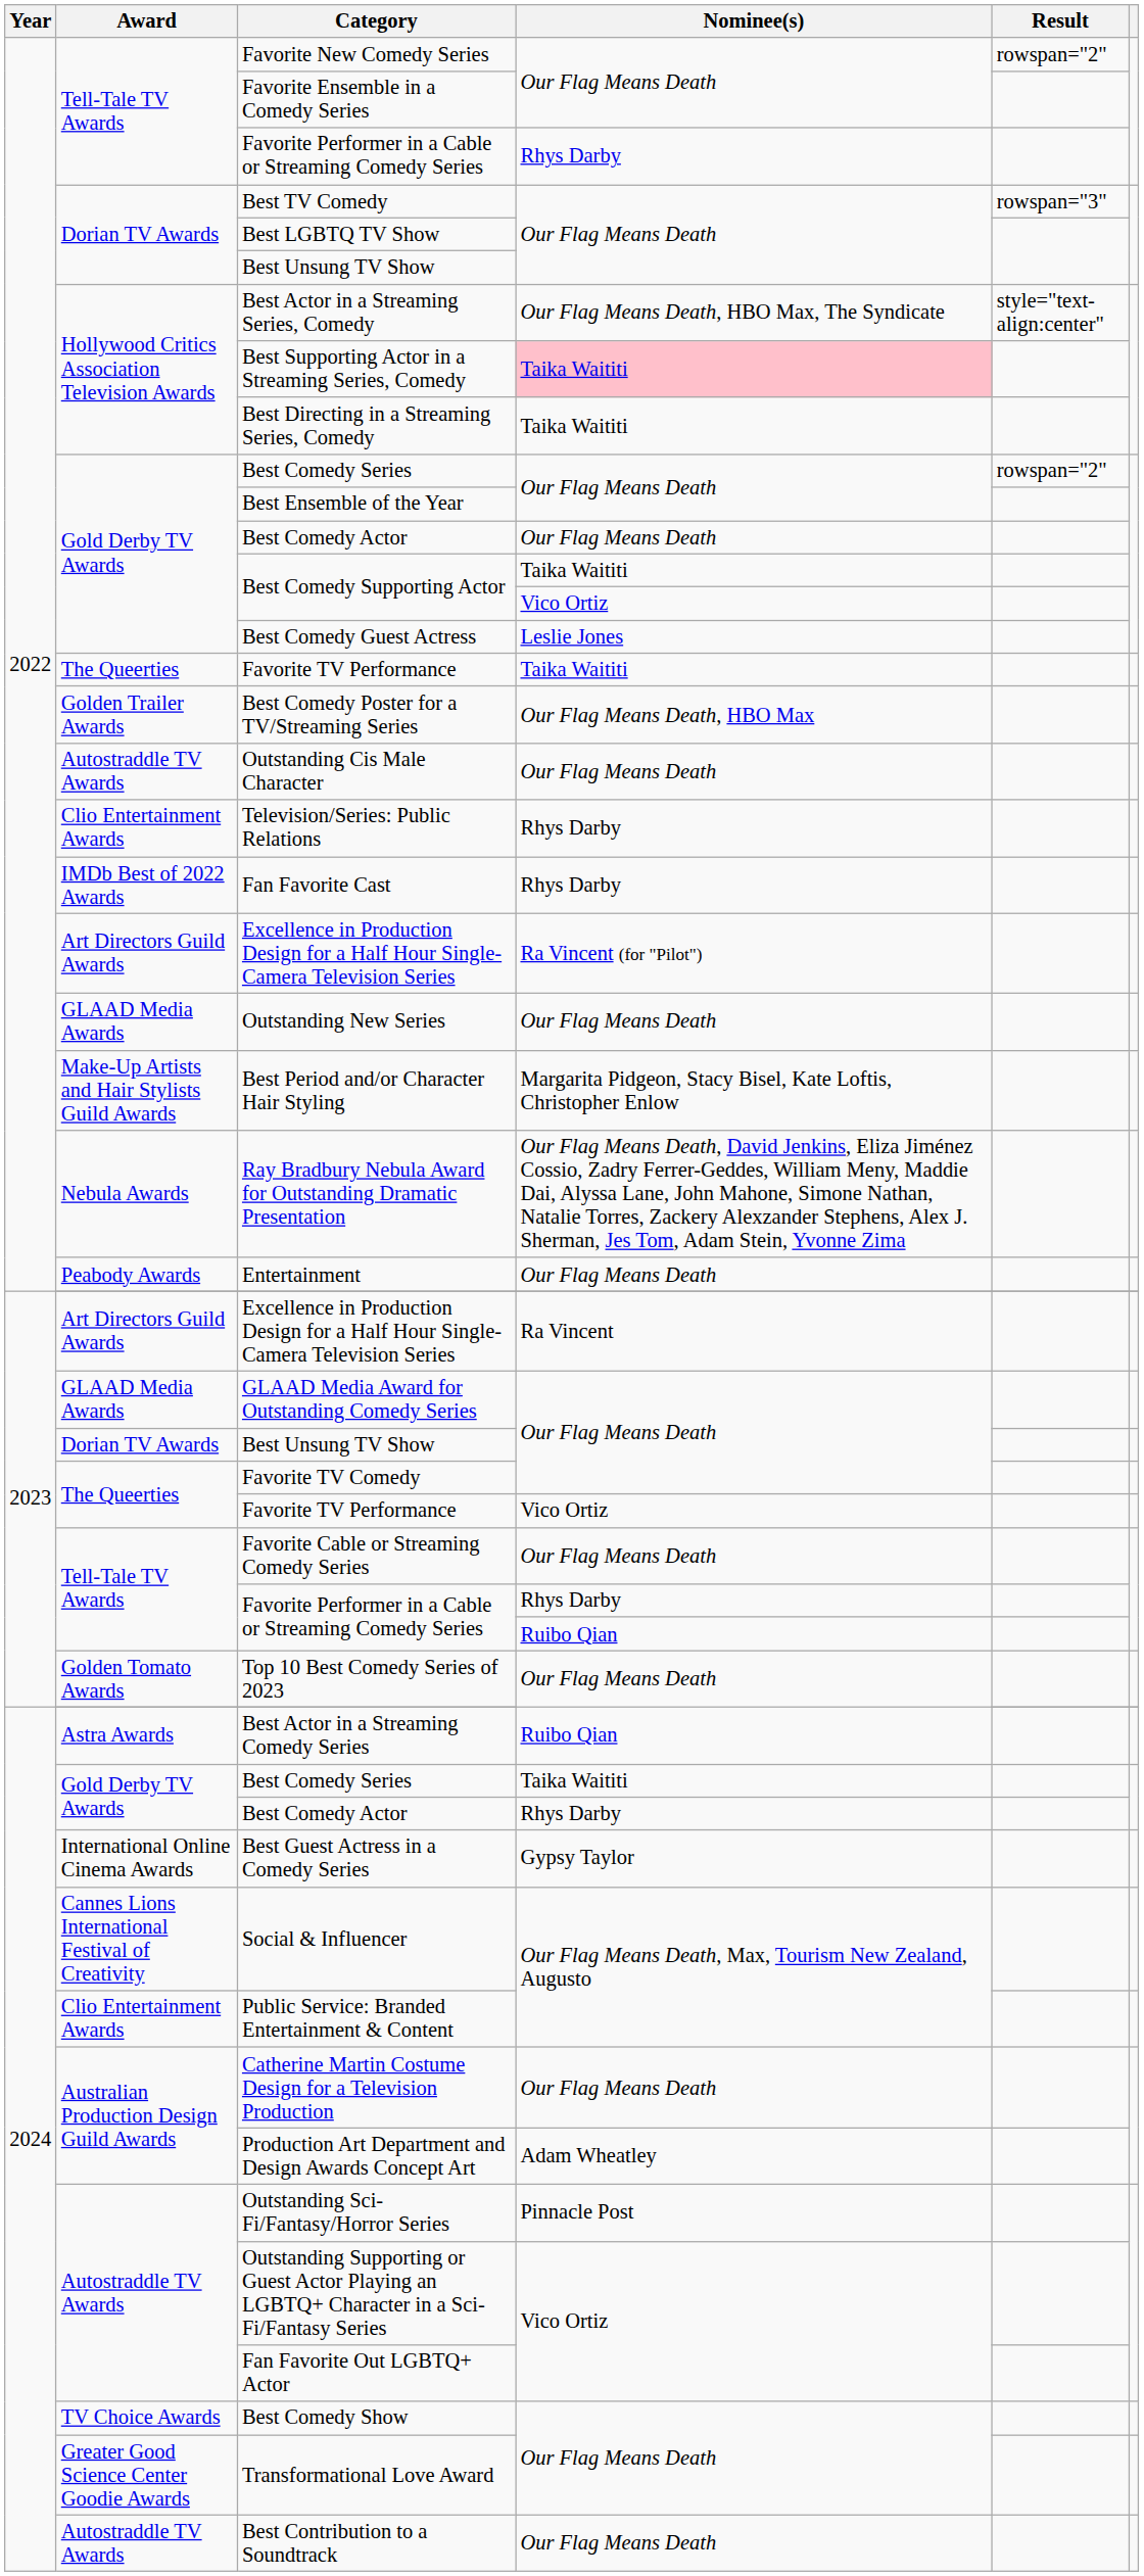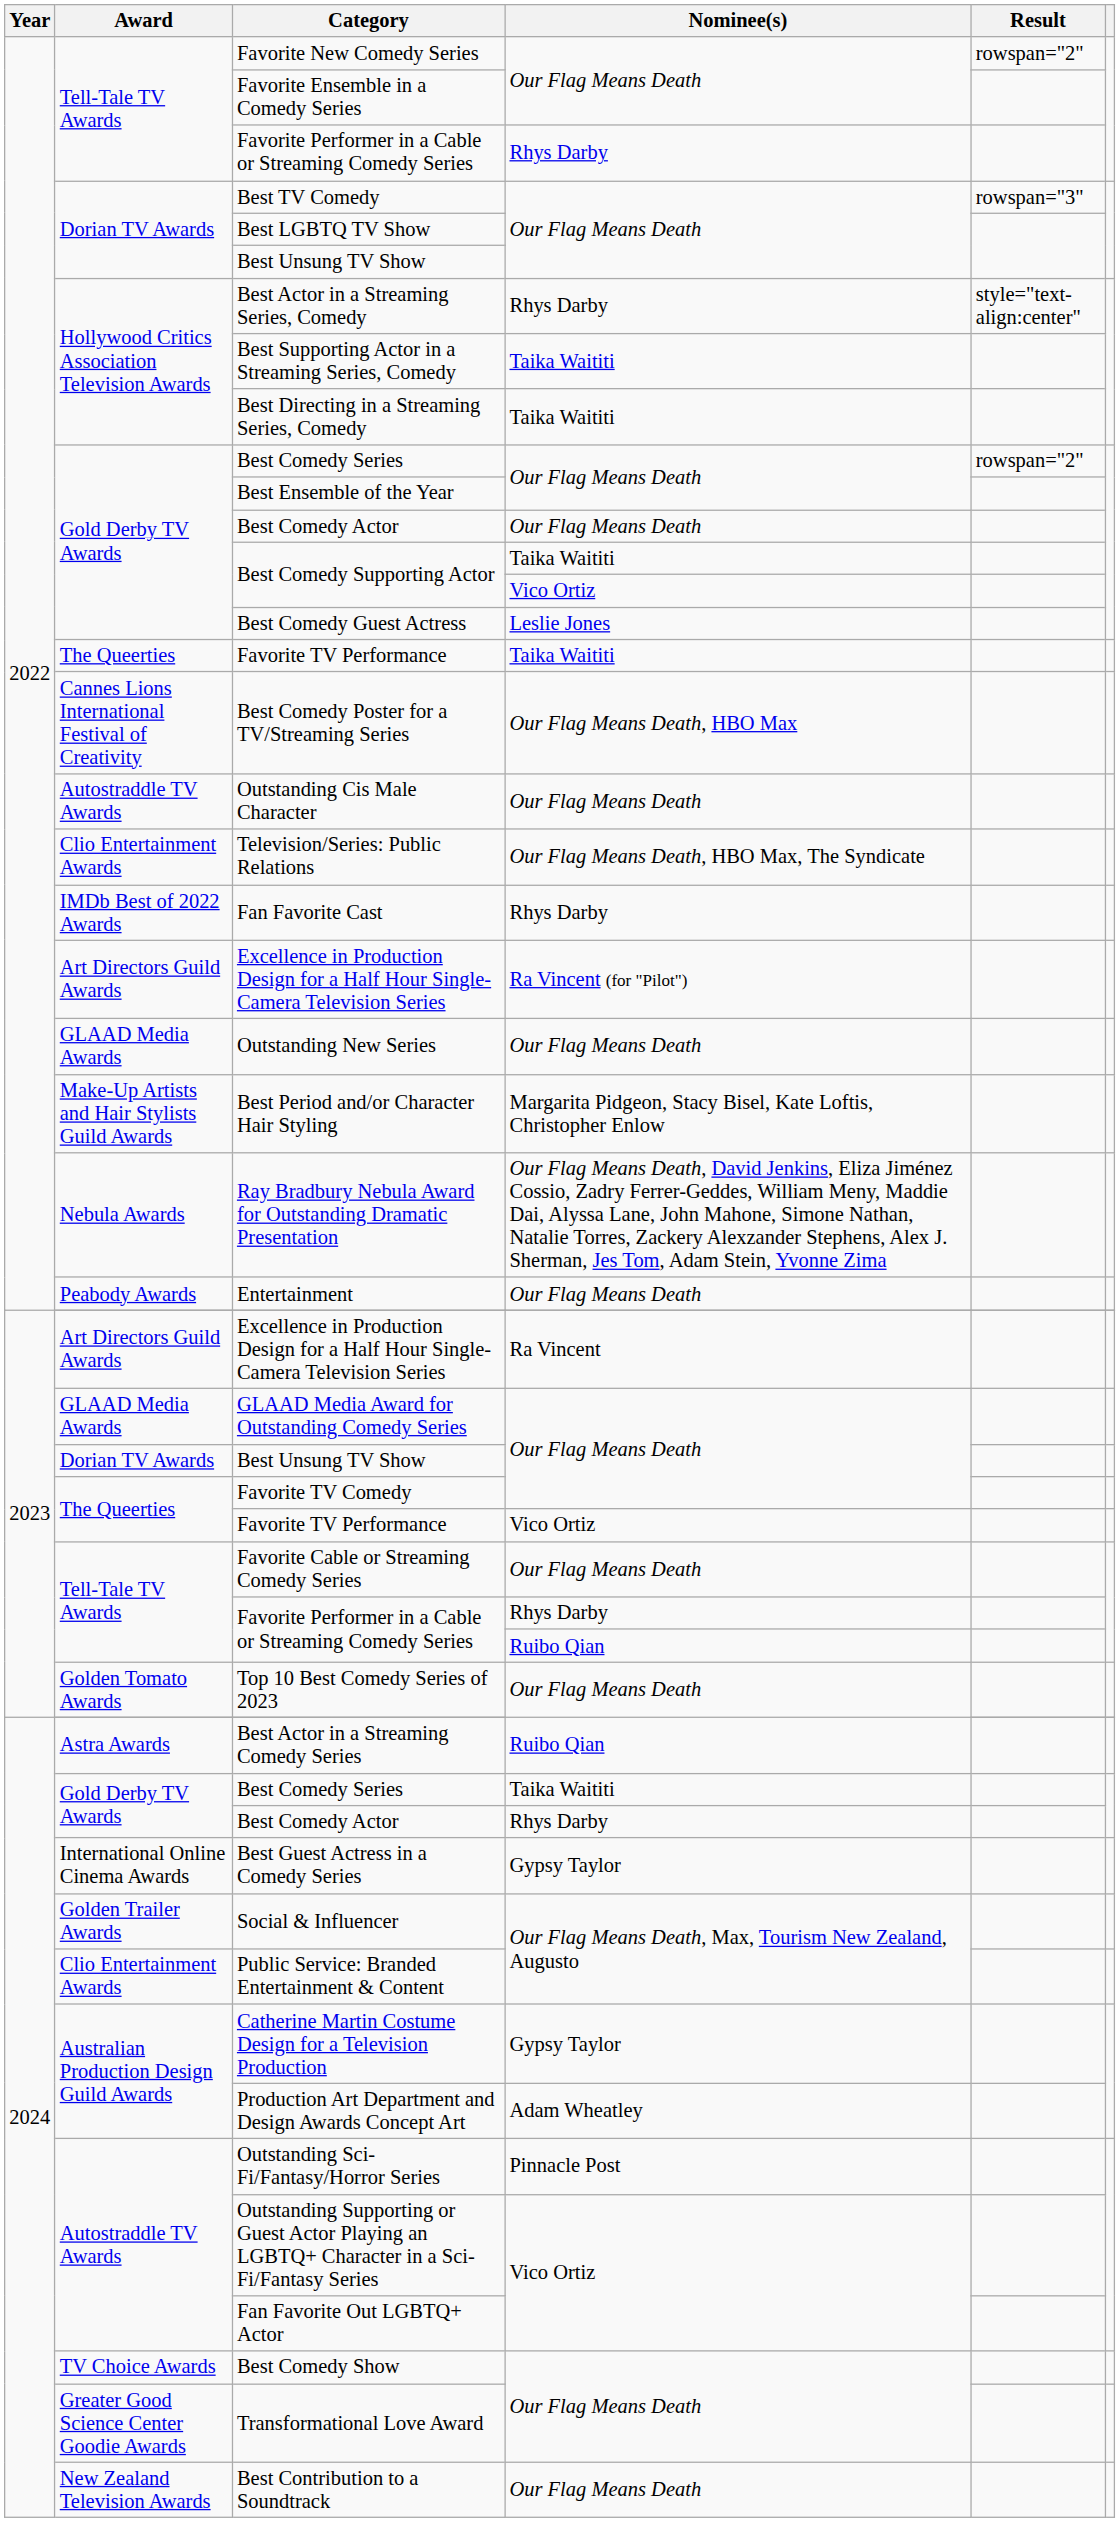Best Actor in a Streaming Series, Comedy | Nominee(s): Our Flag Means Death, HBO Max, The Syndicate -> Rhys Darby
Best Supporting Actor in a Streaming Series, Comedy | Nominee(s): pink background -> no background
Best Comedy Poster for a TV/Streaming Series | Award: Golden Trailer Awards -> Cannes Lions International Festival of Creativity
Television/Series: Public Relations | Nominee(s): Rhys Darby -> Our Flag Means Death, HBO Max, The Syndicate
Social & Influencer | Award: Cannes Lions International Festival of Creativity -> Golden Trailer Awards
Catherine Martin Costume Design for a Television Production | Nominee(s): Our Flag Means Death -> Gypsy Taylor
Best Contribution to a Soundtrack | Award: Autostraddle TV Awards -> New Zealand Television Awards
